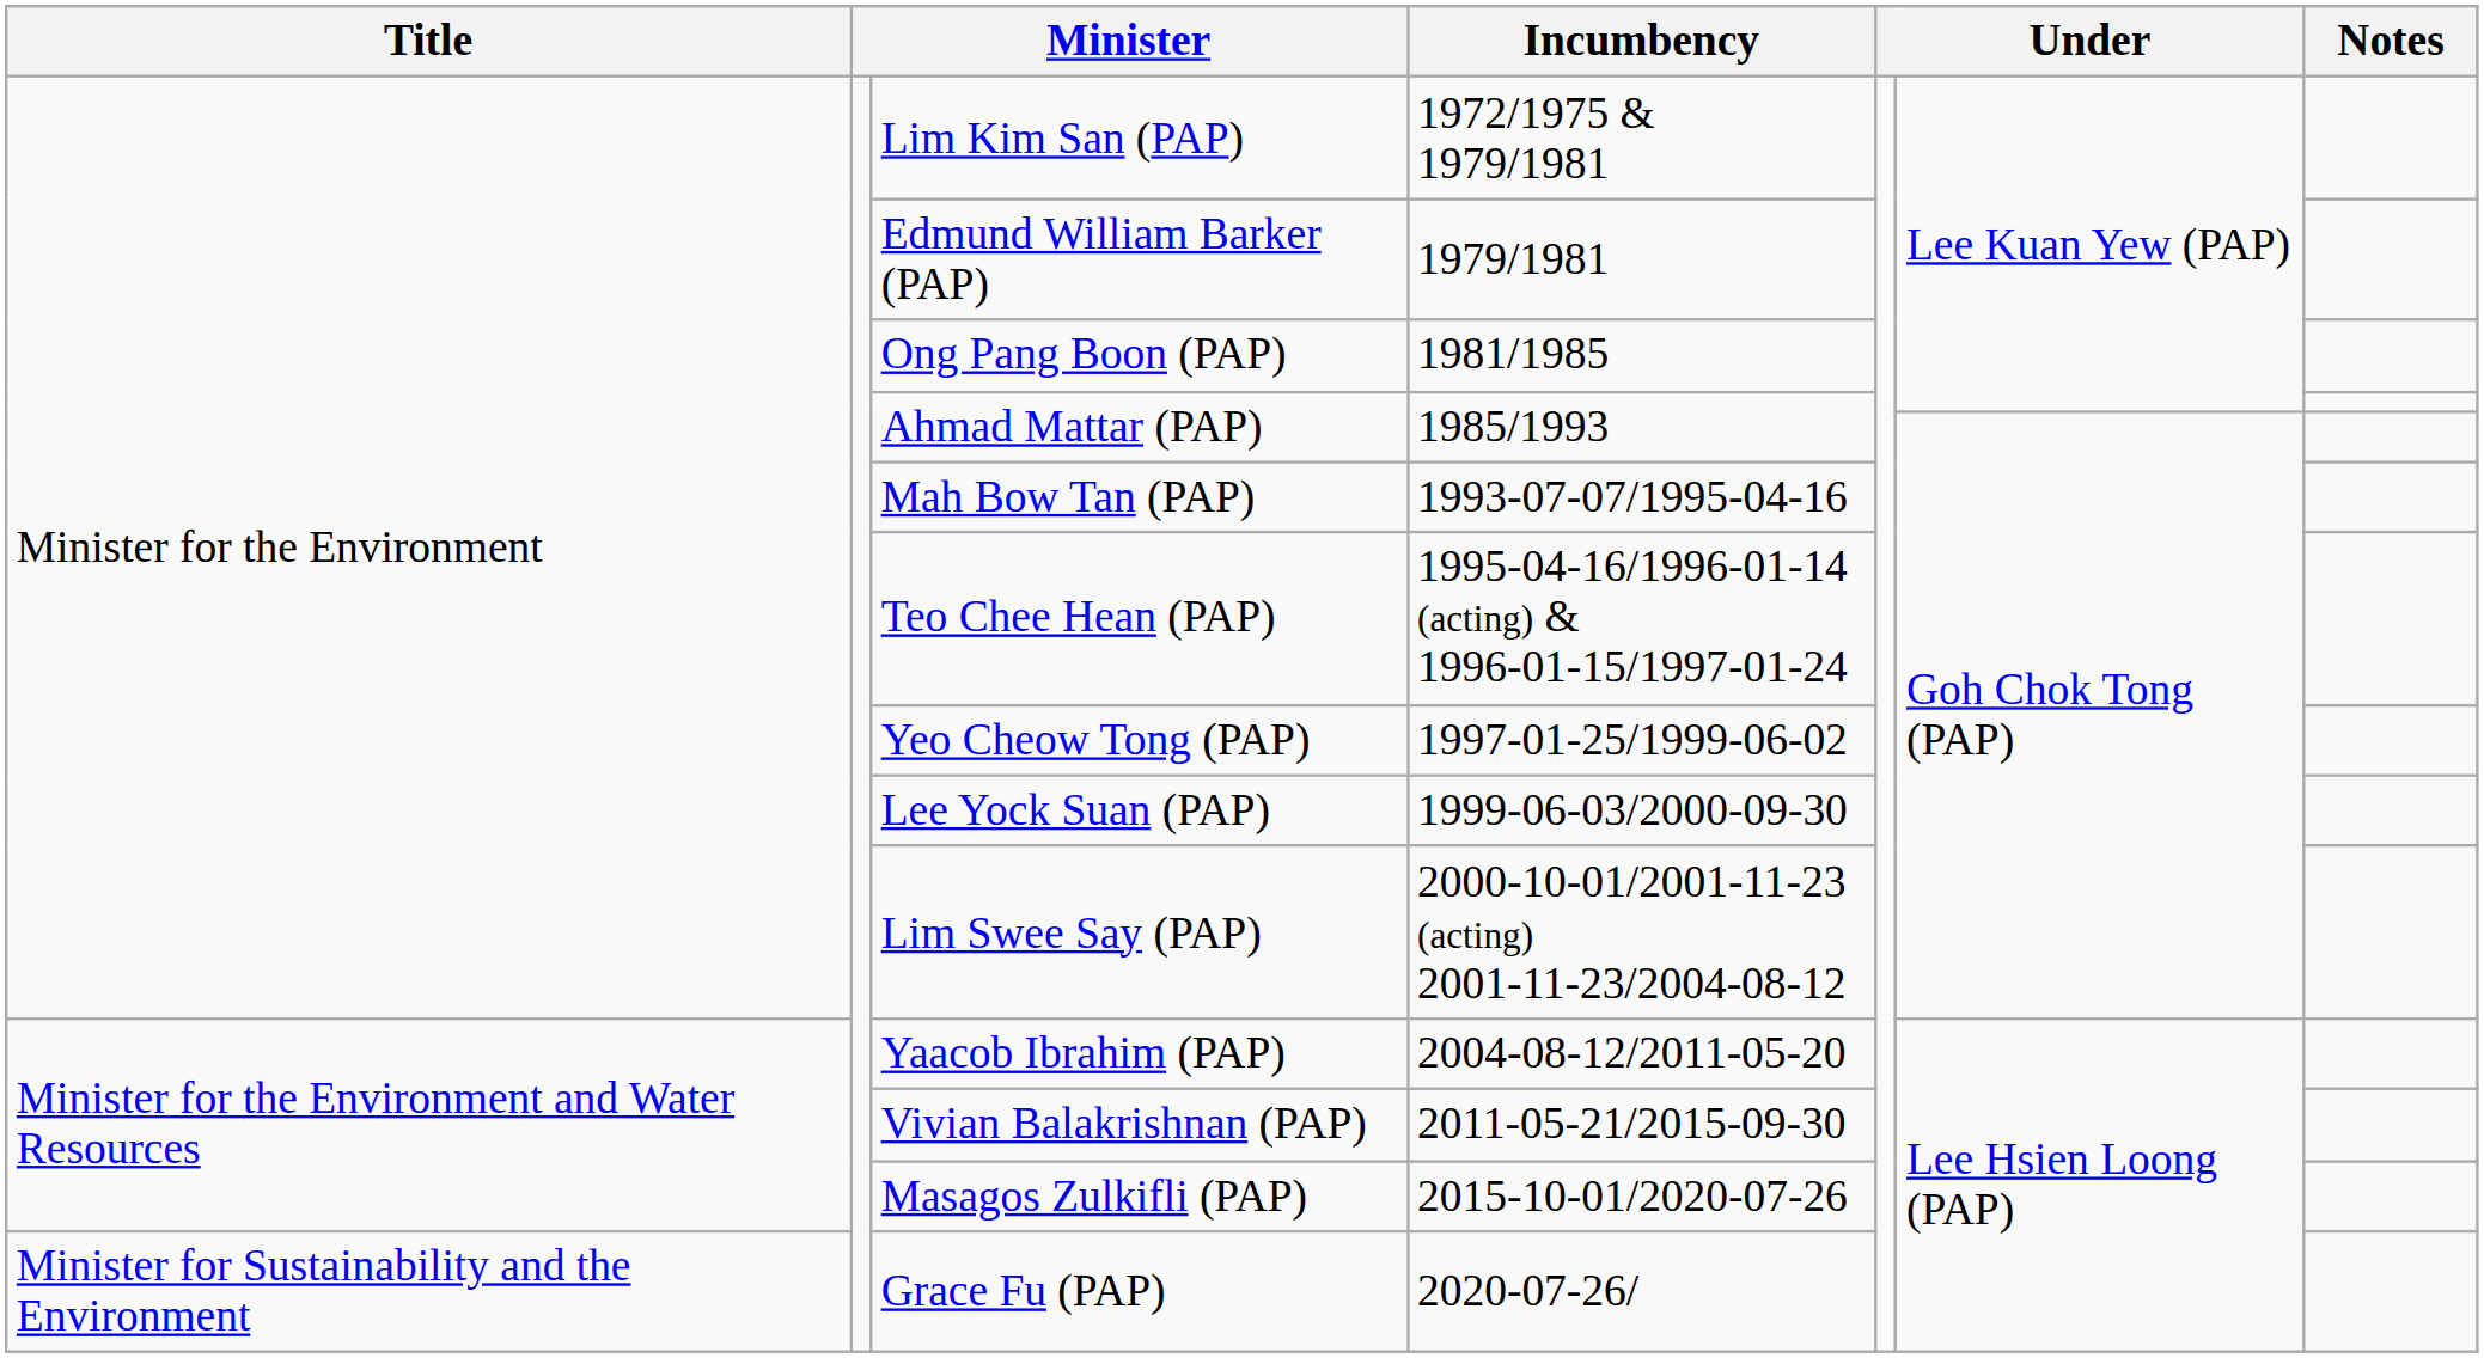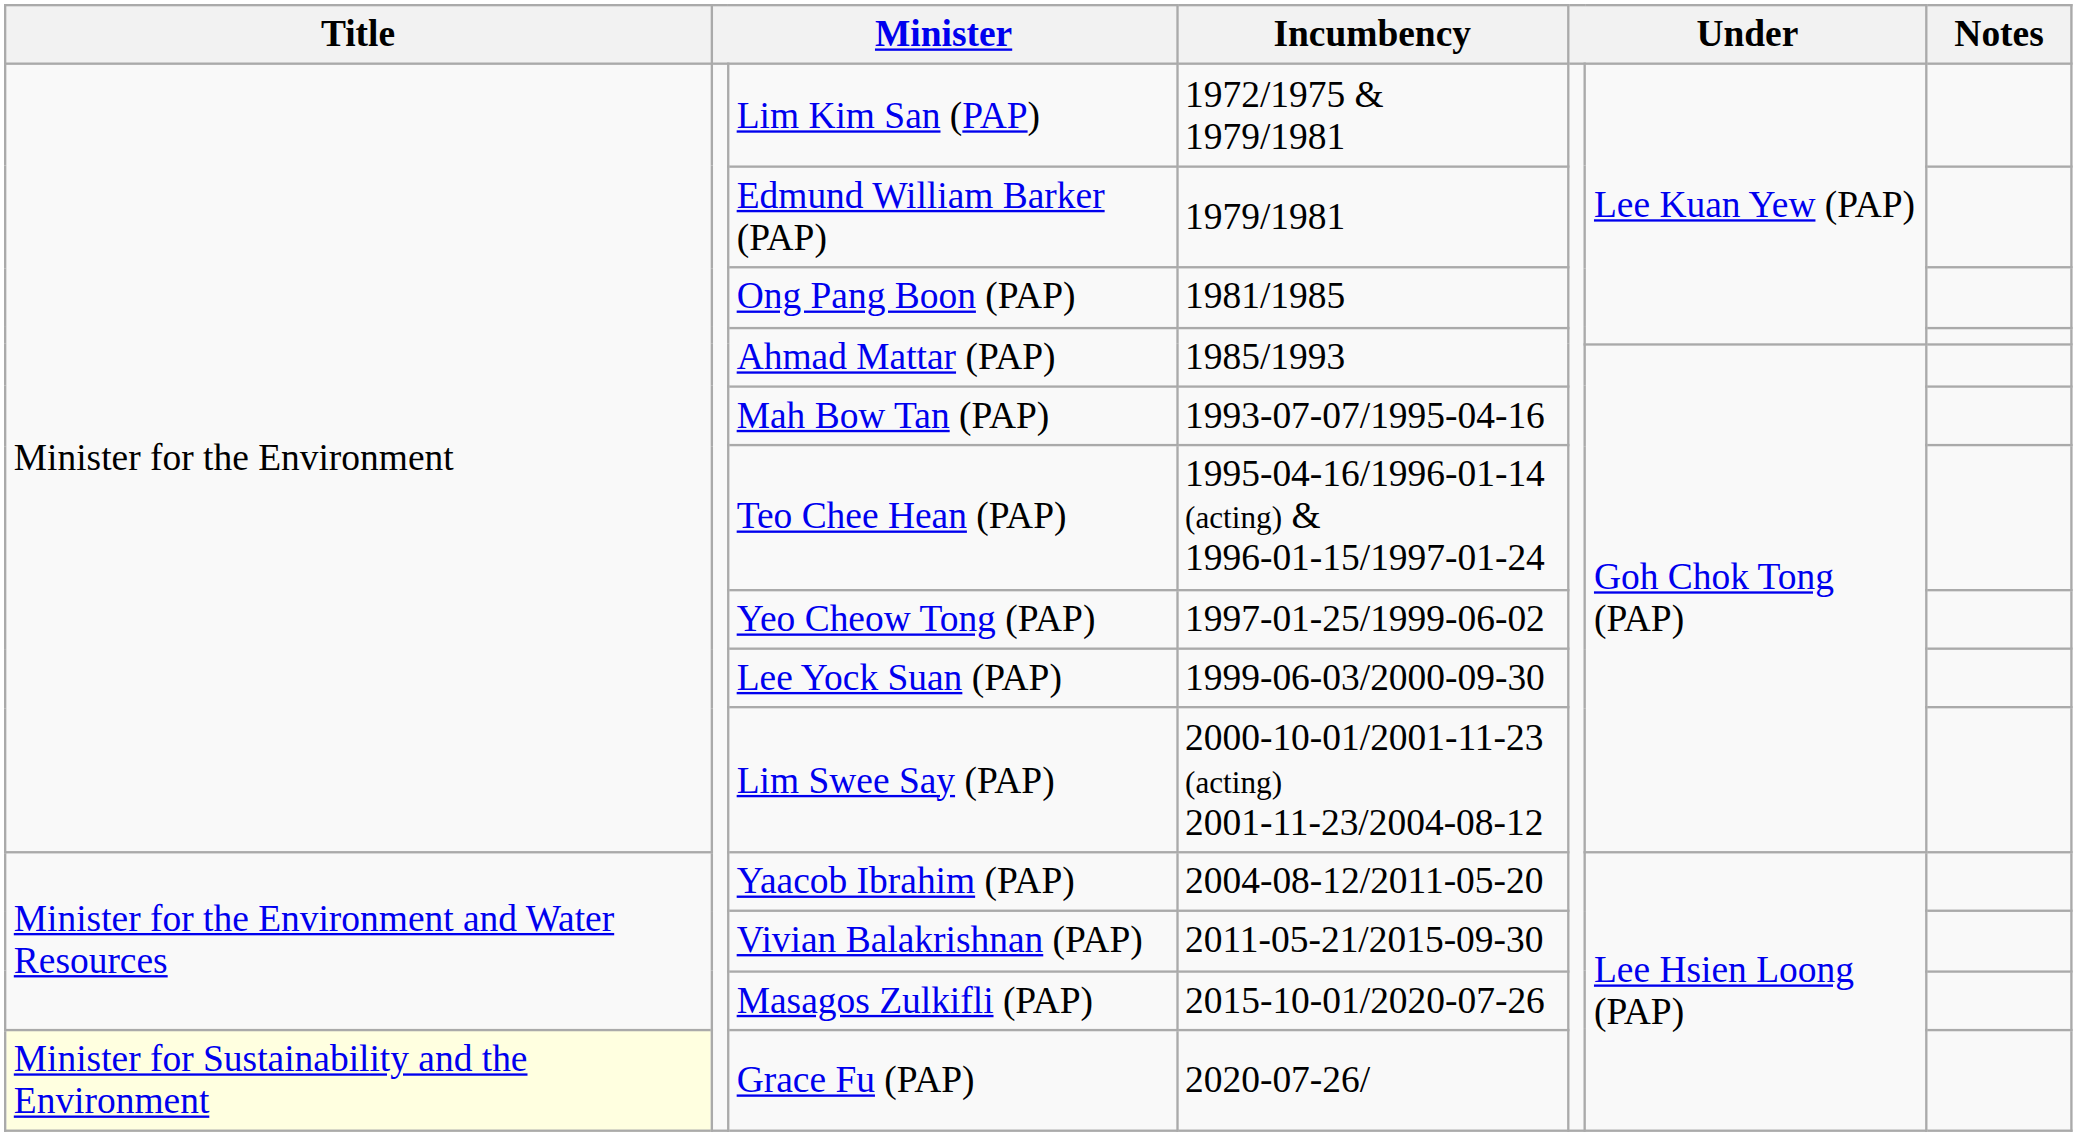Grace Fu (PAP) | Title: no background -> lightyellow background
